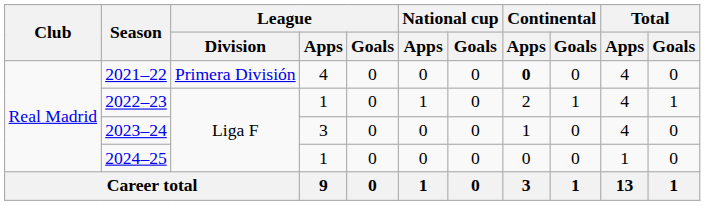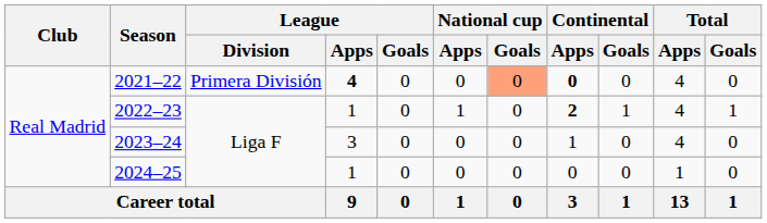2021–22 | League / Apps: normal -> bold
2021–22 | National cup / Goals: no background -> lightsalmon background
2022–23 | Continental / Apps: normal -> bold
